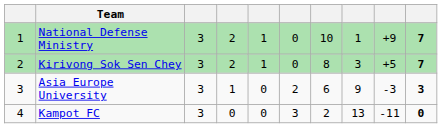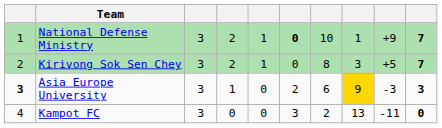National Defense Ministry | column 6: normal -> bold
Asia Europe University | column 1: normal -> bold
Asia Europe University | column 8: no background -> gold background
